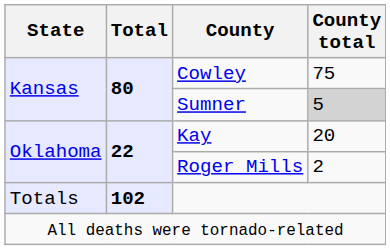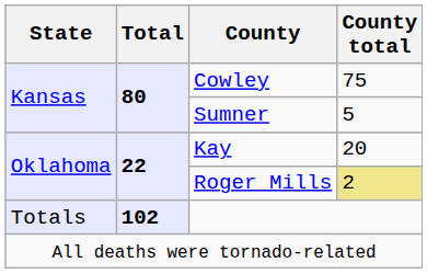Sumner | County total: lightgrey background -> no background
Roger Mills | County total: no background -> khaki background
